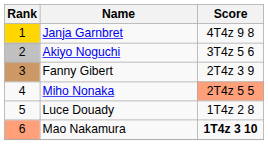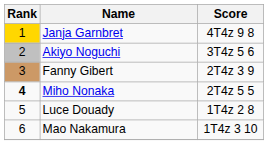Miho Nonaka | Rank: normal -> bold
Miho Nonaka | Score: lightsalmon background -> no background
Mao Nakamura | Rank: lightsalmon background -> no background
Mao Nakamura | Score: bold -> normal
